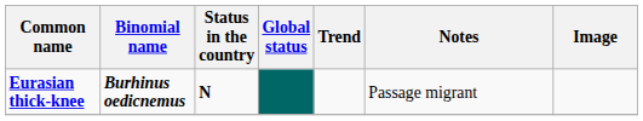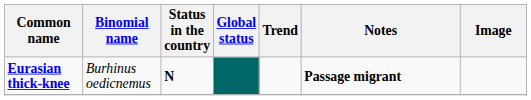Eurasian thick-knee | Binomial name: bold -> normal
Eurasian thick-knee | Notes: normal -> bold
